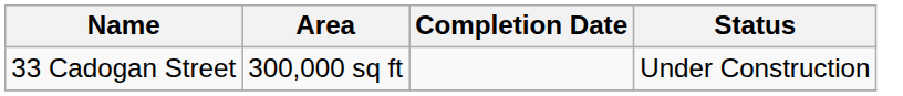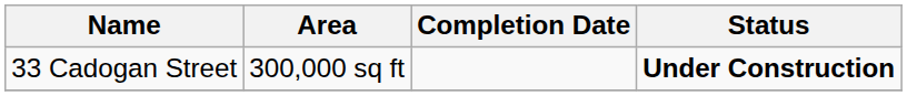33 Cadogan Street | Status: normal -> bold
